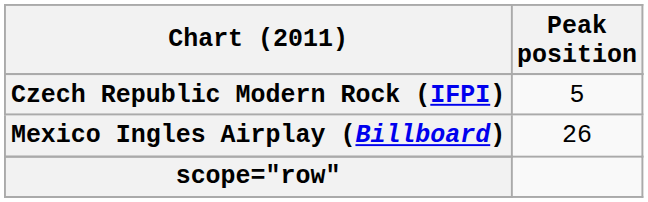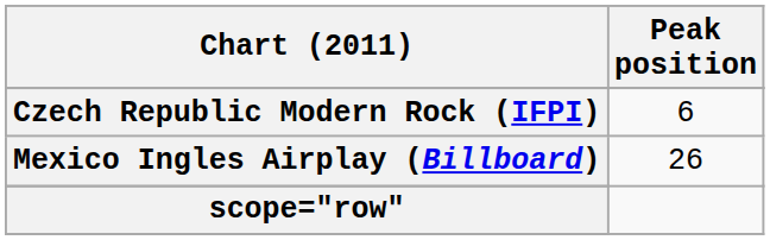Czech Republic Modern Rock (IFPI) | Peak position: 5 -> 6
